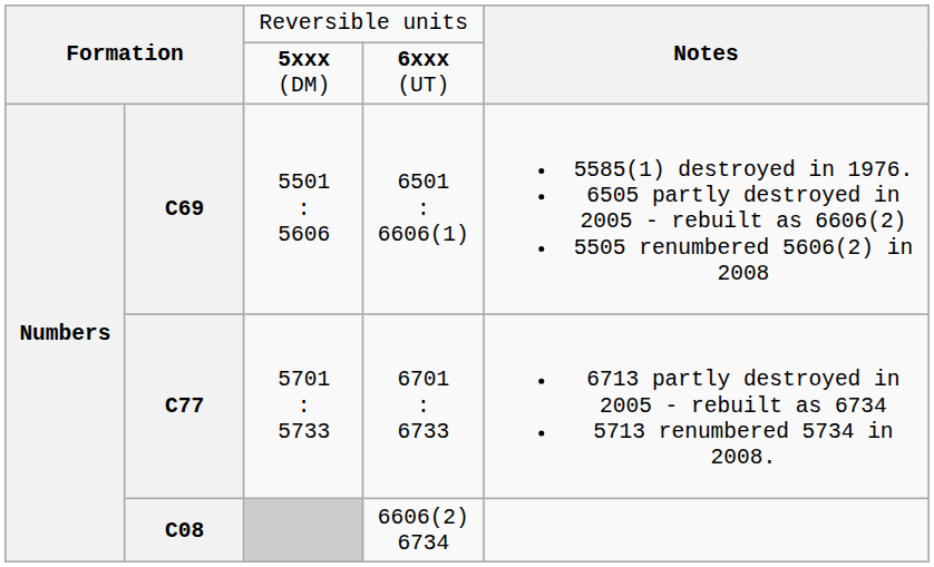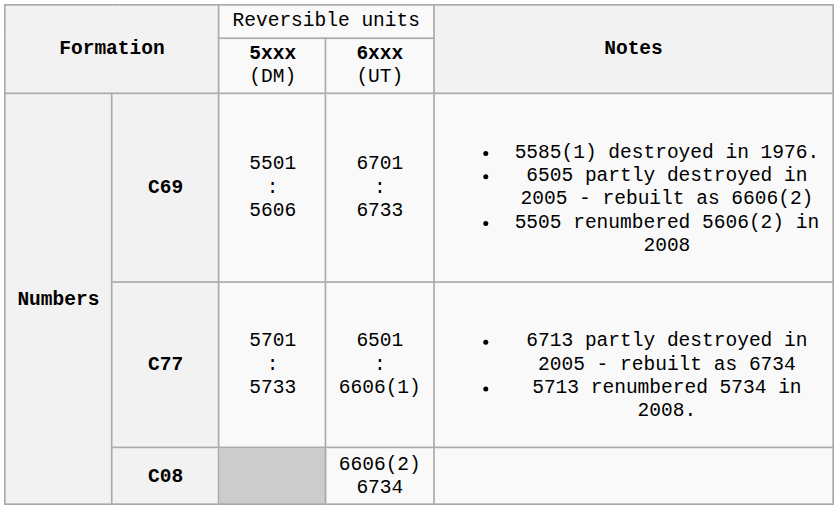C69 | column 4: 6501 : 6606(1) -> 6701 : 6733
C77 | column 4: 6701 : 6733 -> 6501 : 6606(1)
